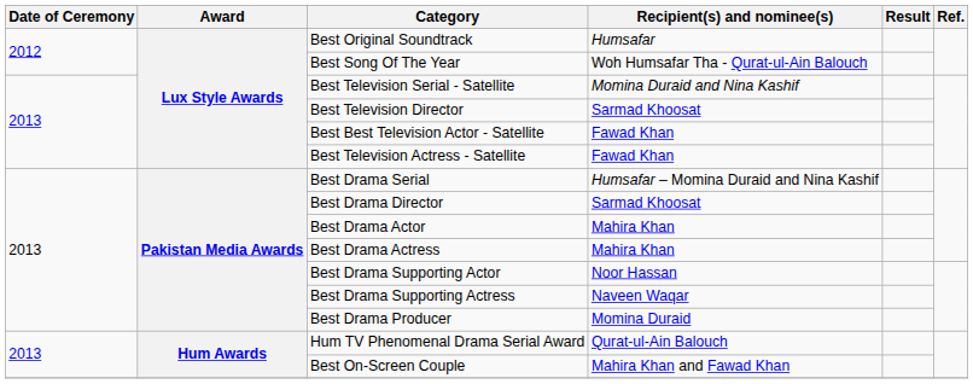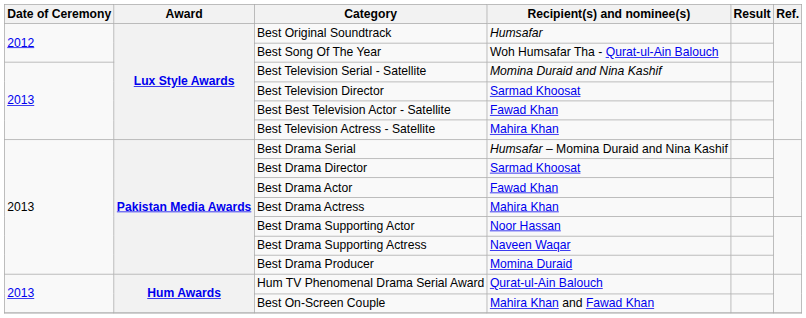Best Television Actress - Satellite | Recipient(s) and nominee(s): Fawad Khan -> Mahira Khan
Best Drama Actor | Recipient(s) and nominee(s): Mahira Khan -> Fawad Khan
